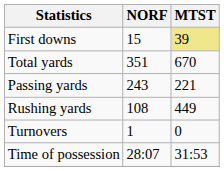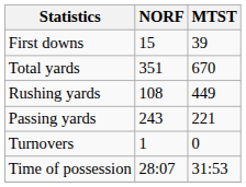First downs | MTST: khaki background -> no background
rows swapped: Rushing yards <-> Passing yards
